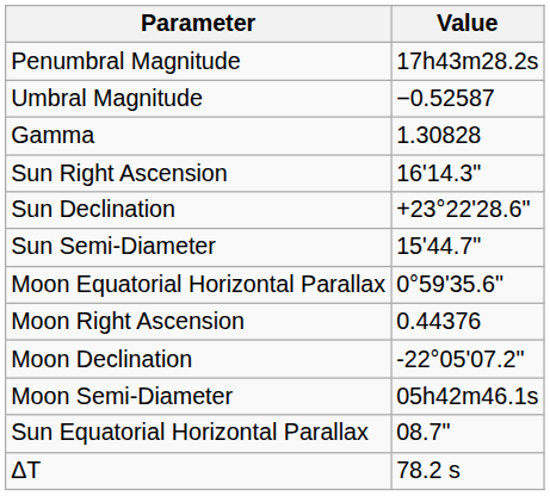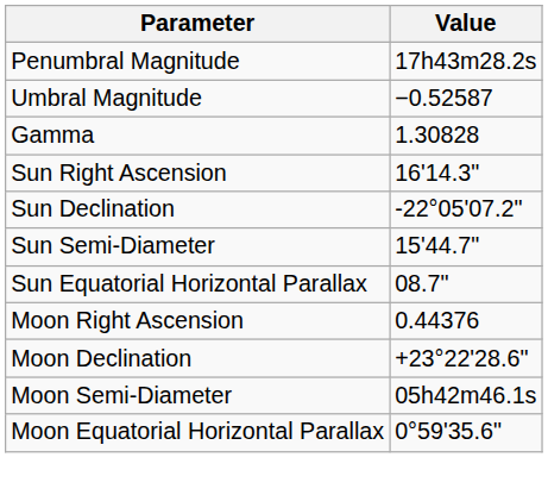Sun Declination | Value: +23°22'28.6" -> -22°05'07.2"
rows swapped: Sun Equatorial Horizontal Parallax <-> Moon Equatorial Horizontal Parallax
Moon Declination | Value: -22°05'07.2" -> +23°22'28.6"
- row: ΔT | 78.2 s
